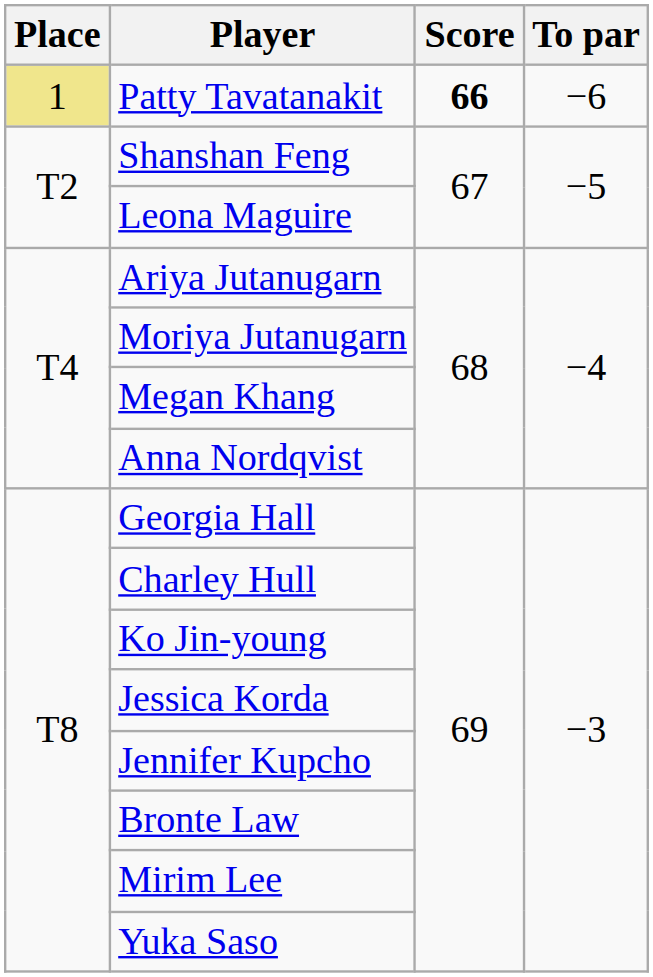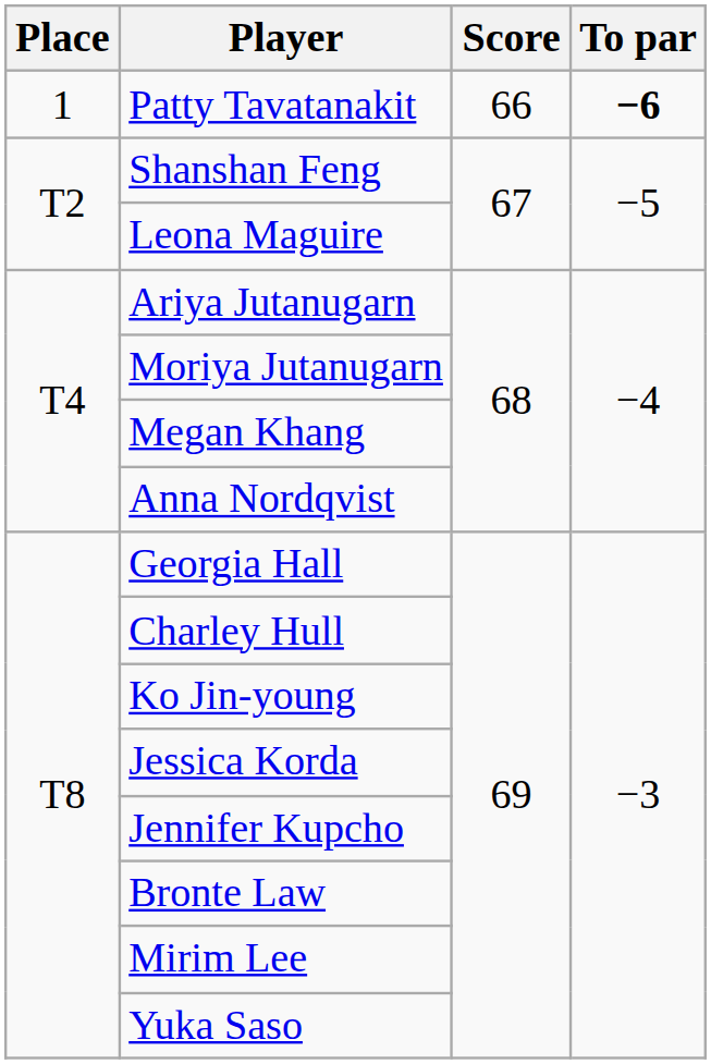Patty Tavatanakit | Place: khaki background -> no background
Patty Tavatanakit | Score: bold -> normal
Patty Tavatanakit | To par: normal -> bold
